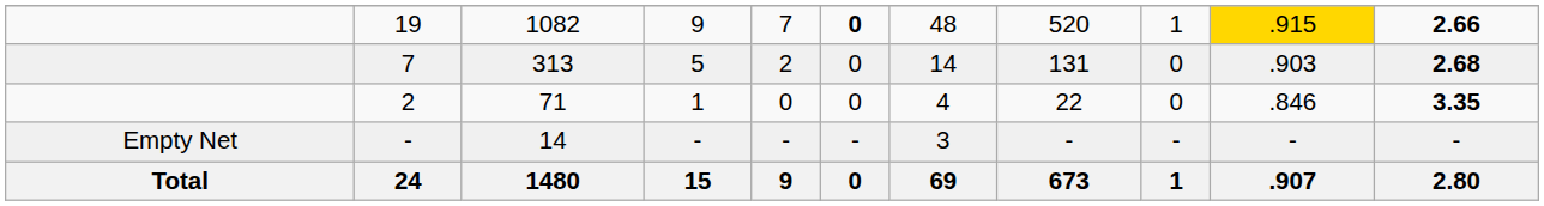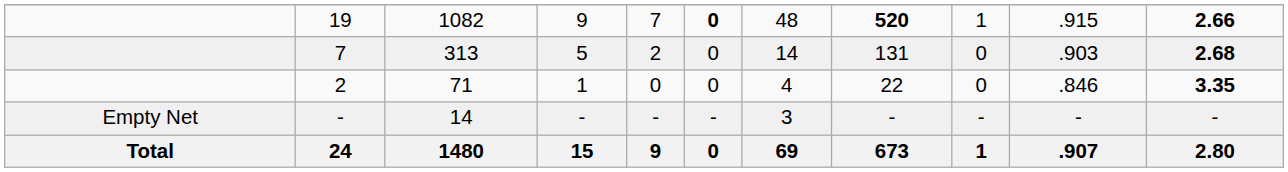19 | column 8: normal -> bold
19 | column 10: gold background -> no background
